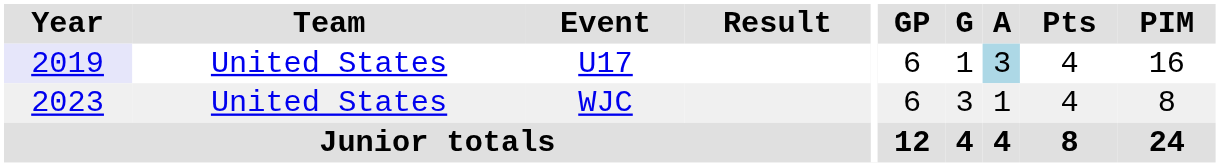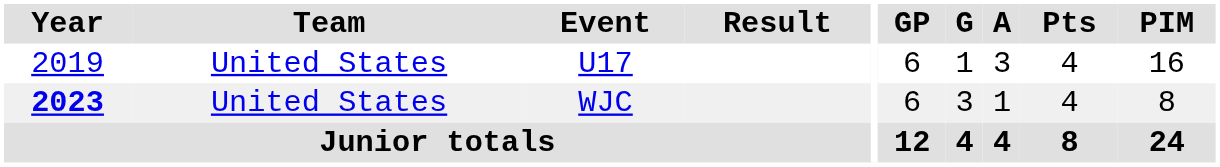U17 | Year: lavender background -> no background
U17 | A: lightblue background -> no background
WJC | Year: normal -> bold
